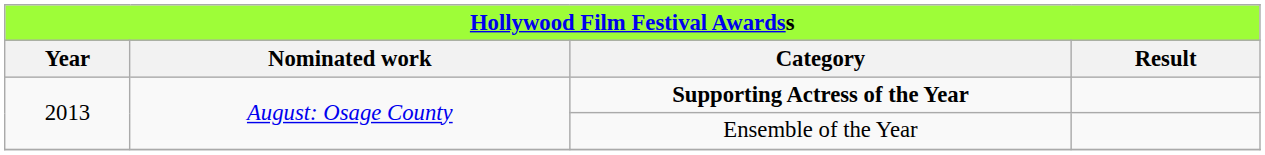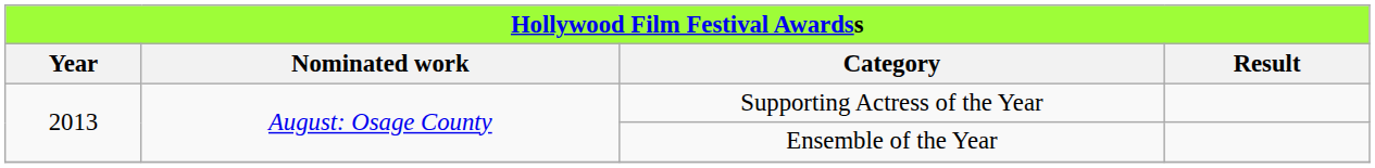Supporting Actress of the Year | Category: bold -> normal
